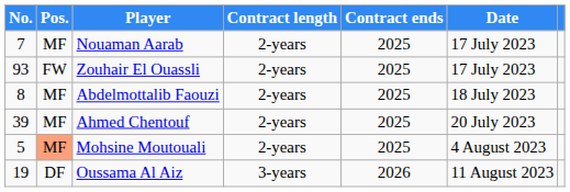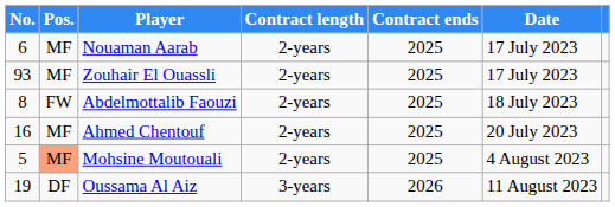Nouaman Aarab | No.: 7 -> 6
Zouhair El Ouassli | Pos.: FW -> MF
Abdelmottalib Faouzi | Pos.: MF -> FW
Ahmed Chentouf | No.: 39 -> 16
